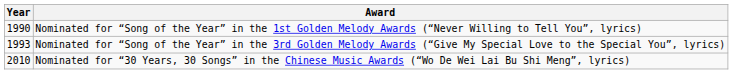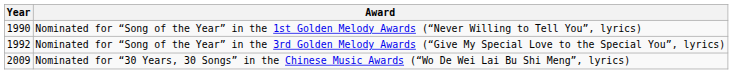row 3 | Year: 1993 -> 1992
row 4 | Year: 2010 -> 2009
